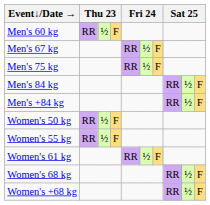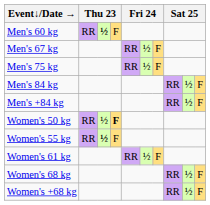Men's 60 kg | column 3: normal -> bold
Women's 50 kg | column 4: normal -> bold
Women's 55 kg | column 3: normal -> bold
